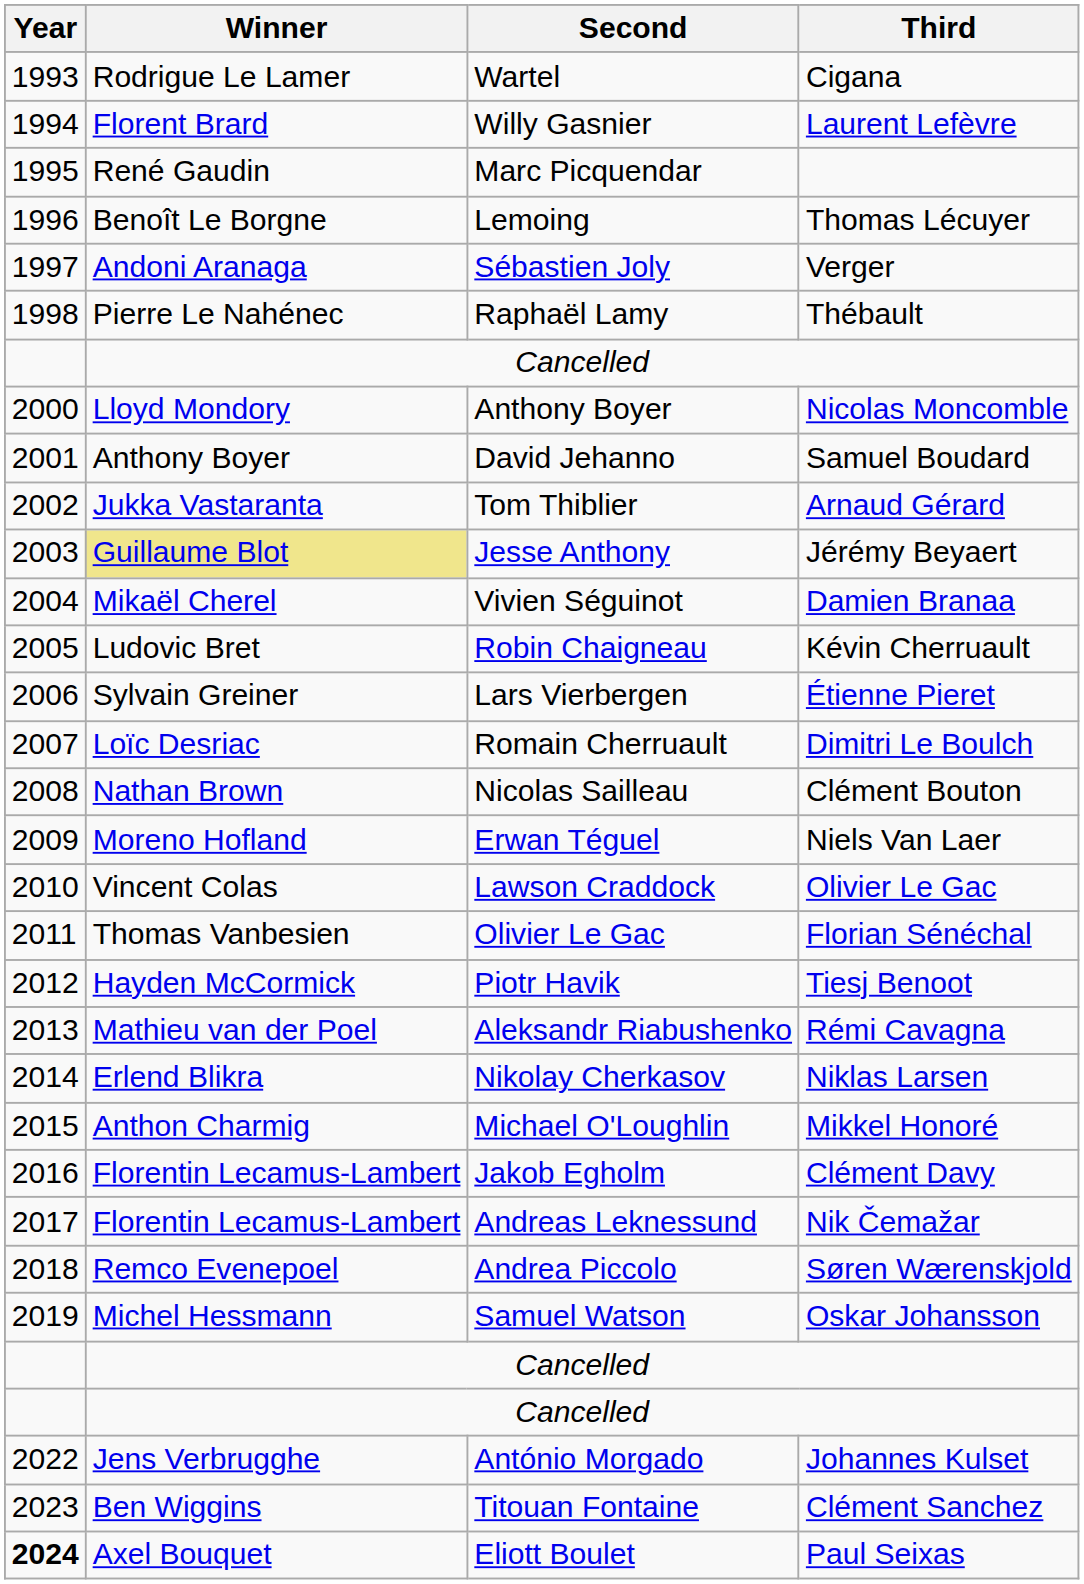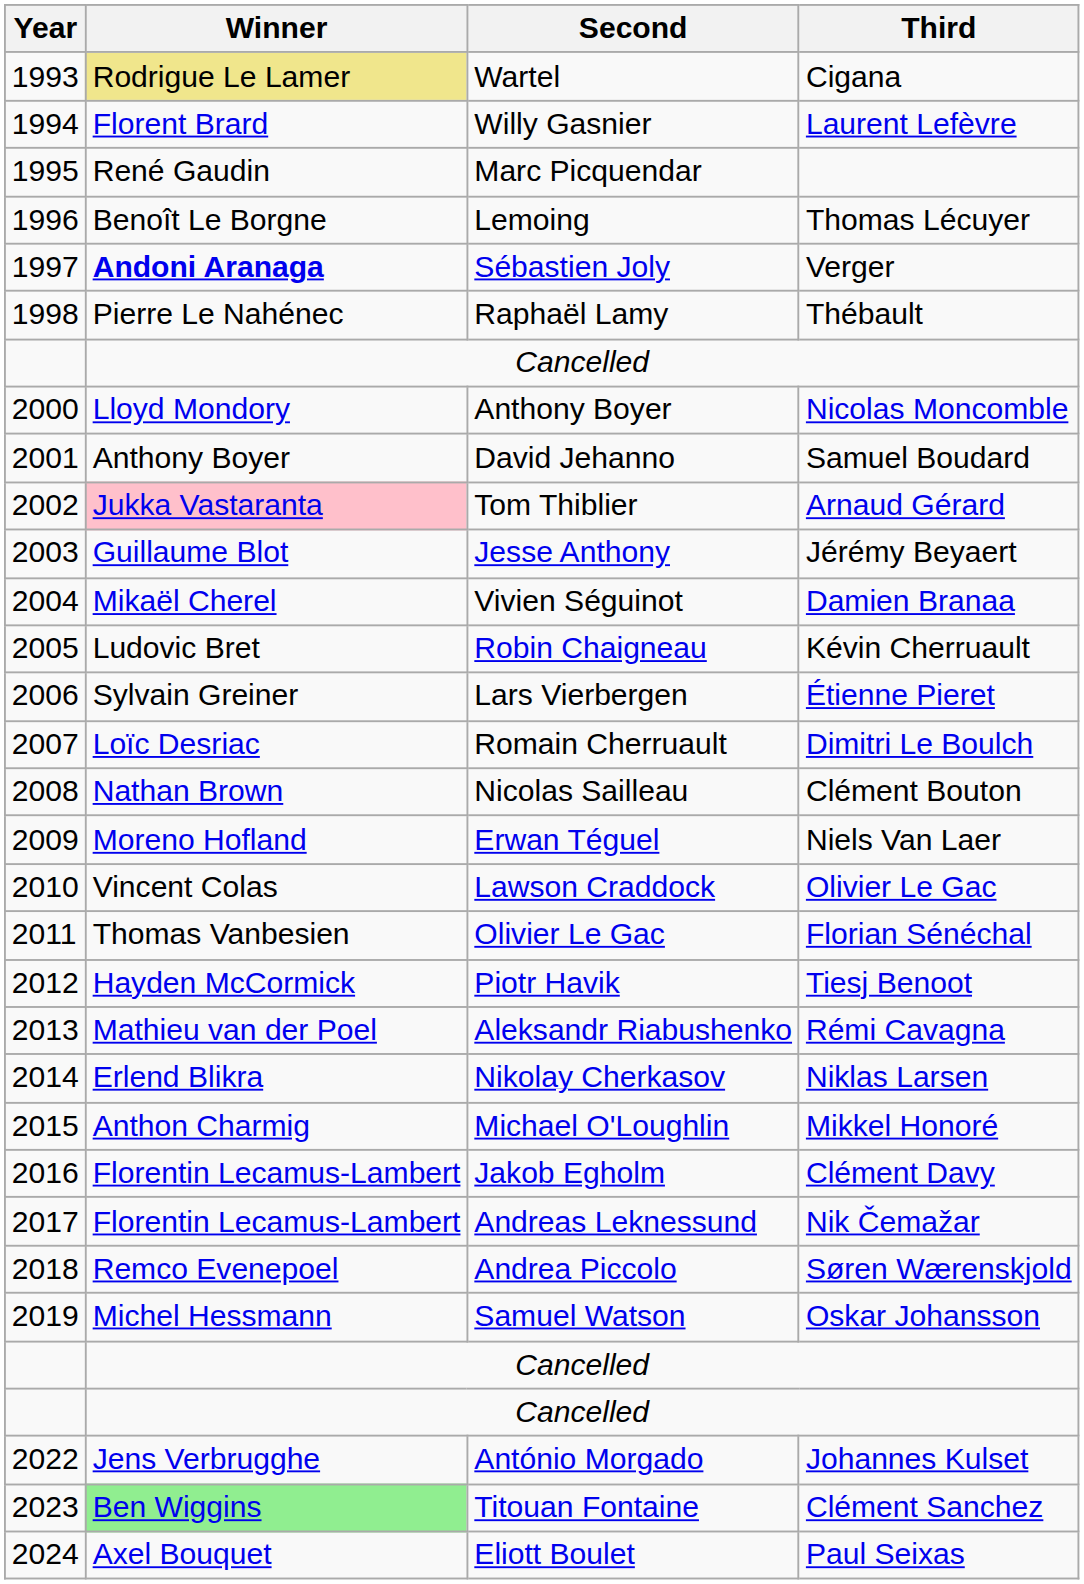Wartel | Winner: no background -> khaki background
Sébastien Joly | Winner: normal -> bold
Tom Thiblier | Winner: no background -> pink background
Jesse Anthony | Winner: khaki background -> no background
Titouan Fontaine | Winner: no background -> lightgreen background
Eliott Boulet | Year: bold -> normal
